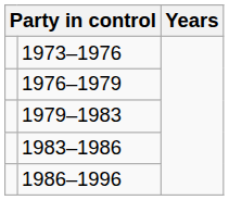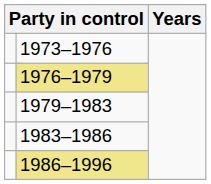1976–1979 | column 2: no background -> khaki background
1986–1996 | column 2: no background -> khaki background
